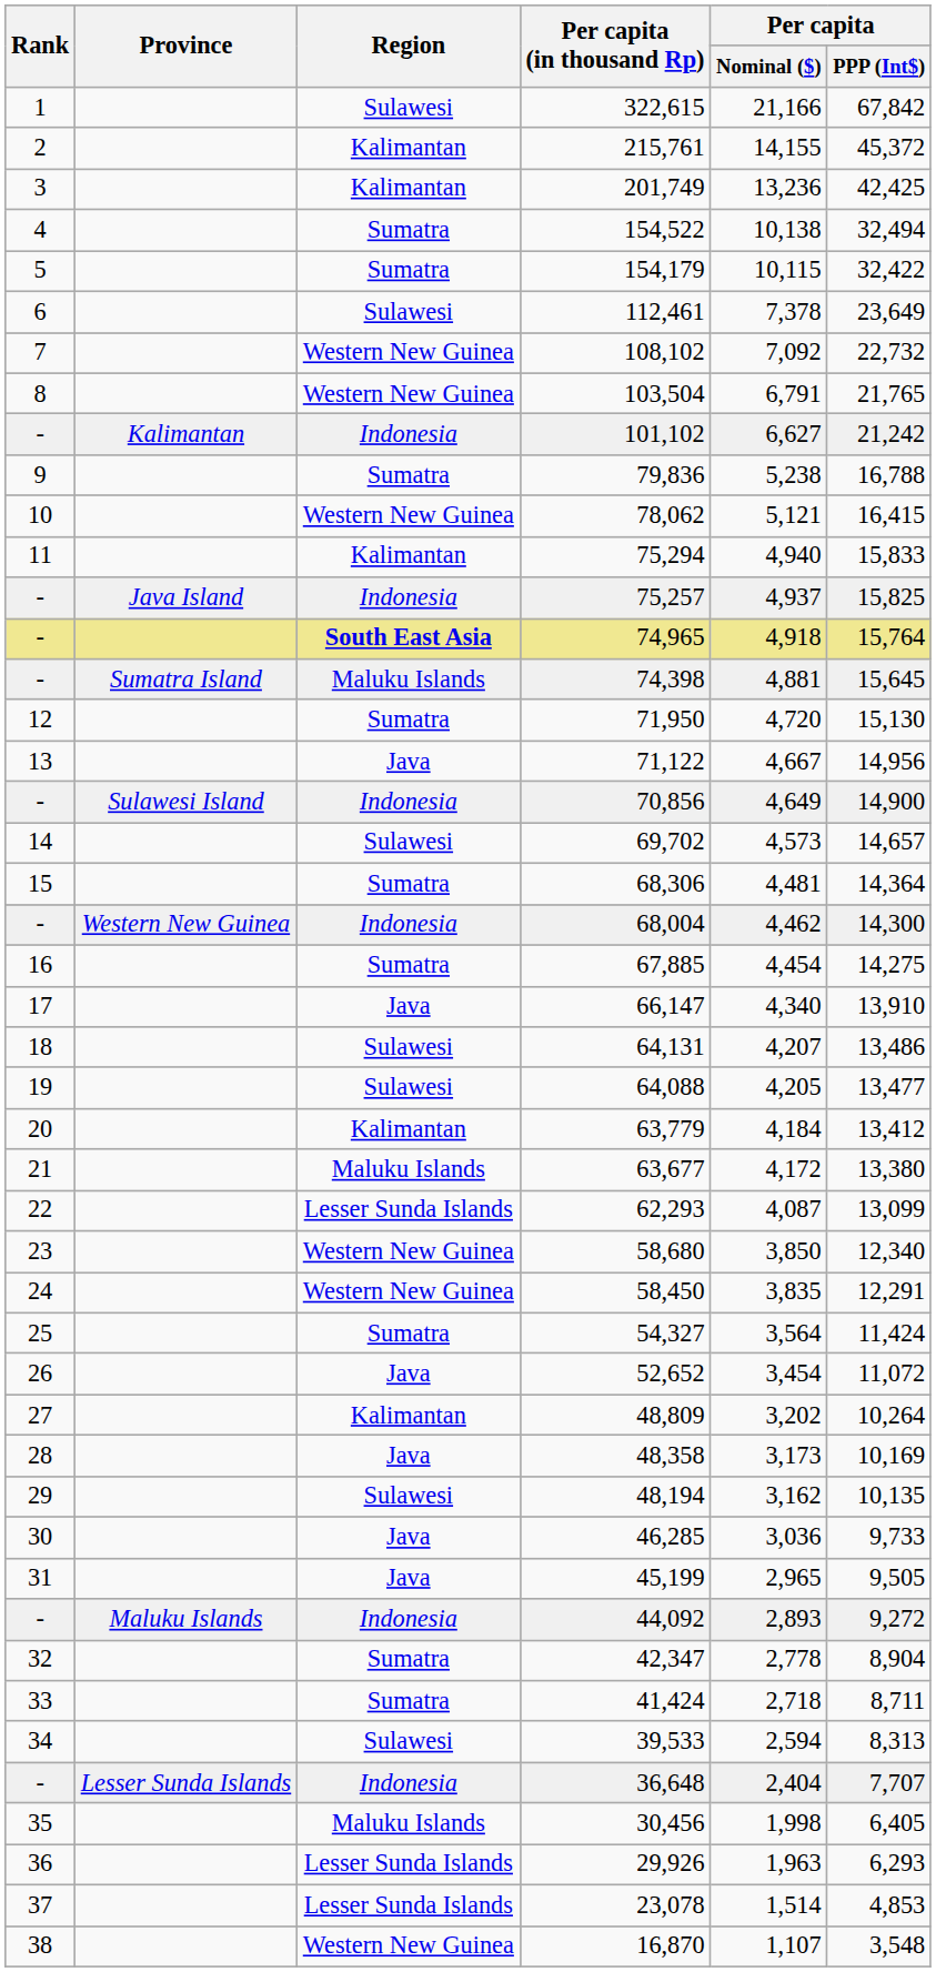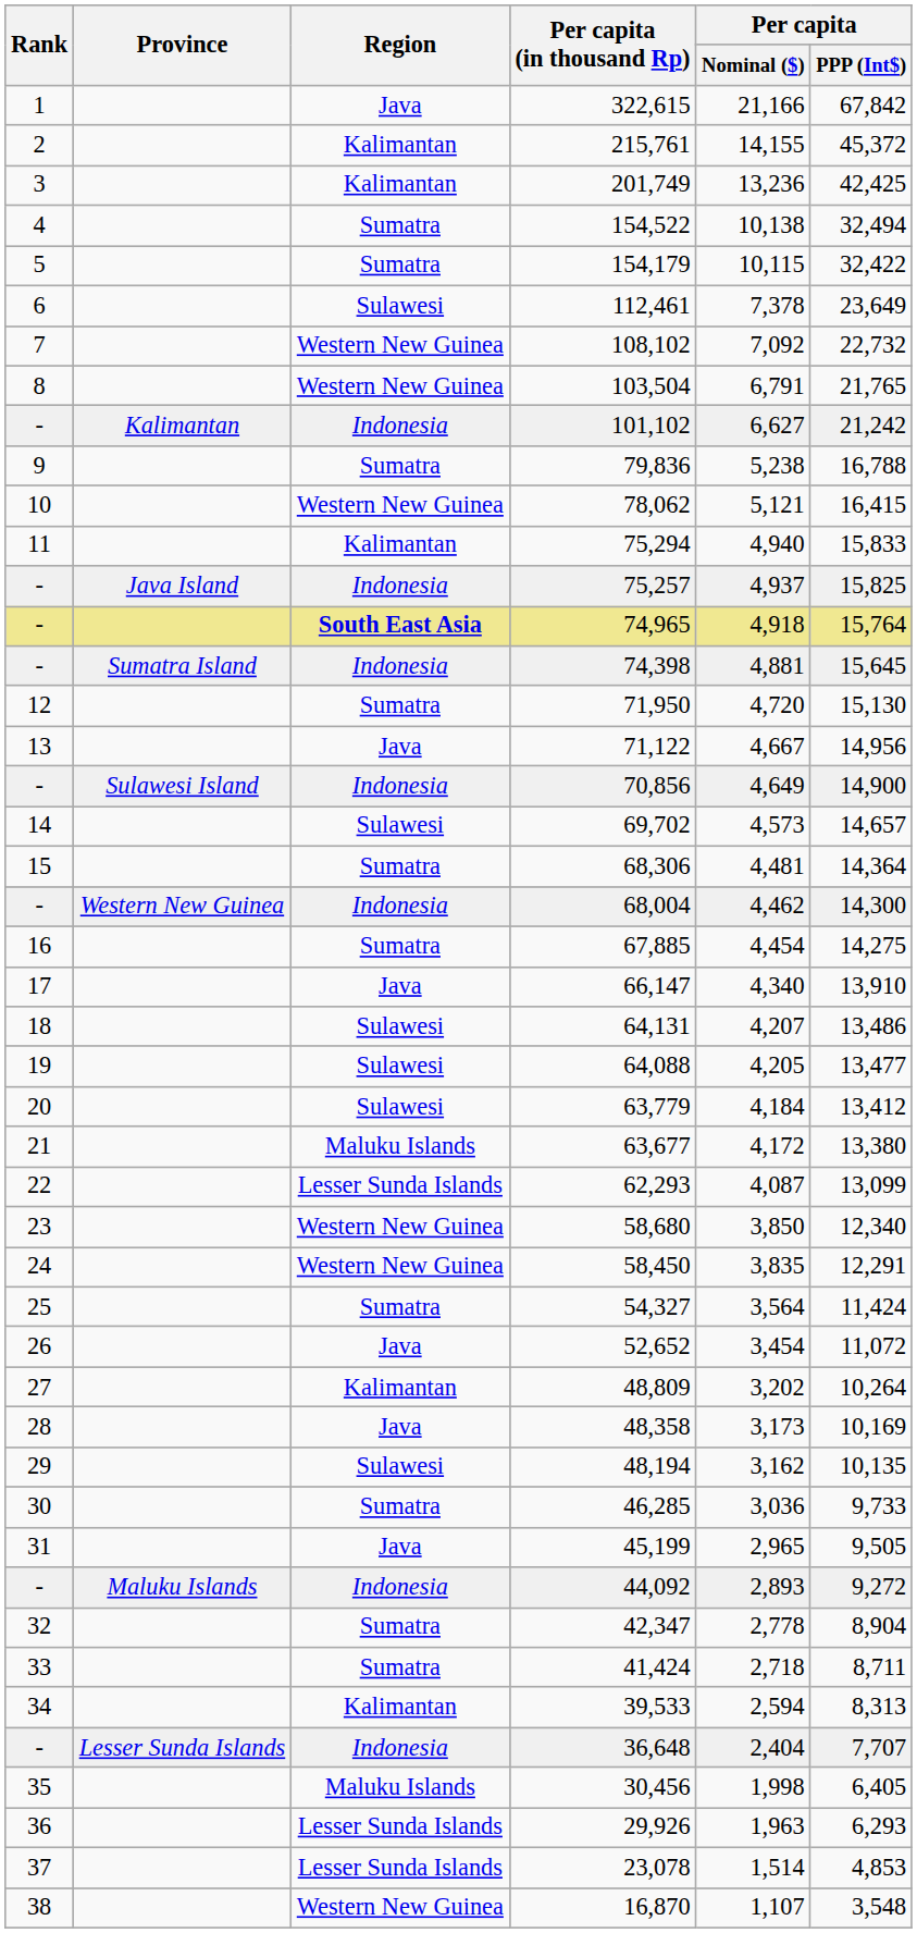322,615 | Region: Sulawesi -> Java
74,398 | Region: Maluku Islands -> Indonesia
63,779 | Region: Kalimantan -> Sulawesi
46,285 | Region: Java -> Sumatra
39,533 | Region: Sulawesi -> Kalimantan
